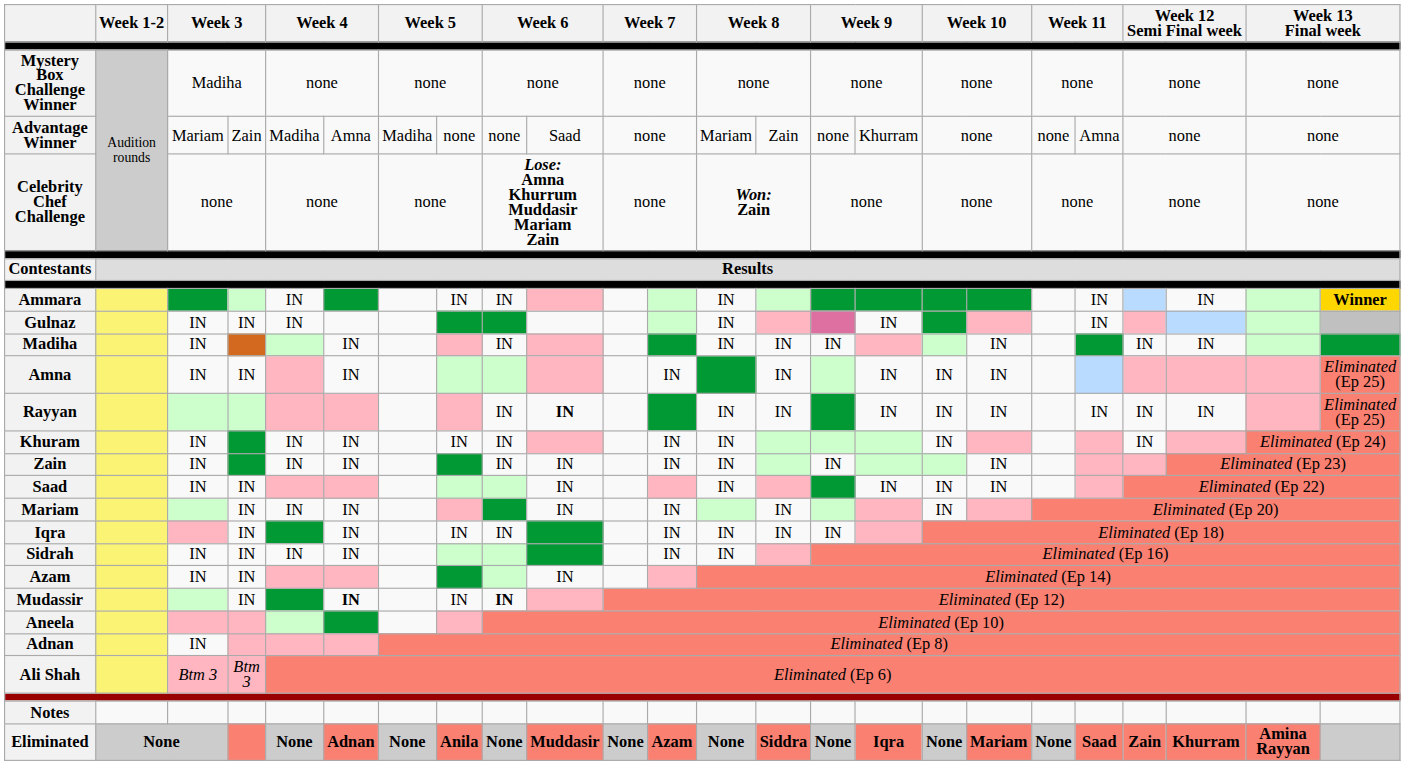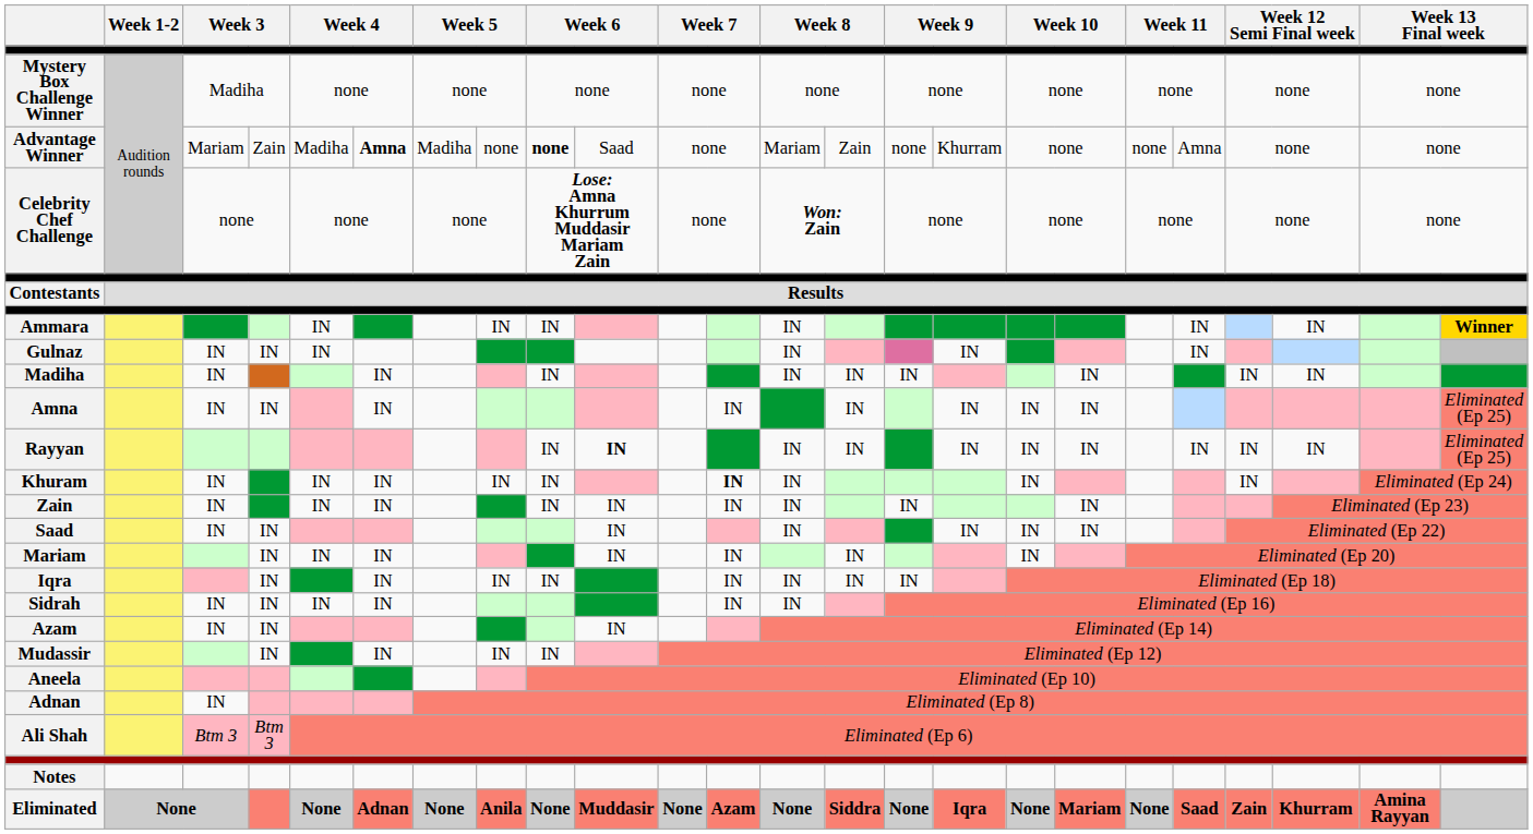Advantage Winner | column 6: normal -> bold
Advantage Winner | column 9: normal -> bold
Khuram | column 12: normal -> bold
Mudassir | column 6: bold -> normal
Mudassir | column 9: bold -> normal
